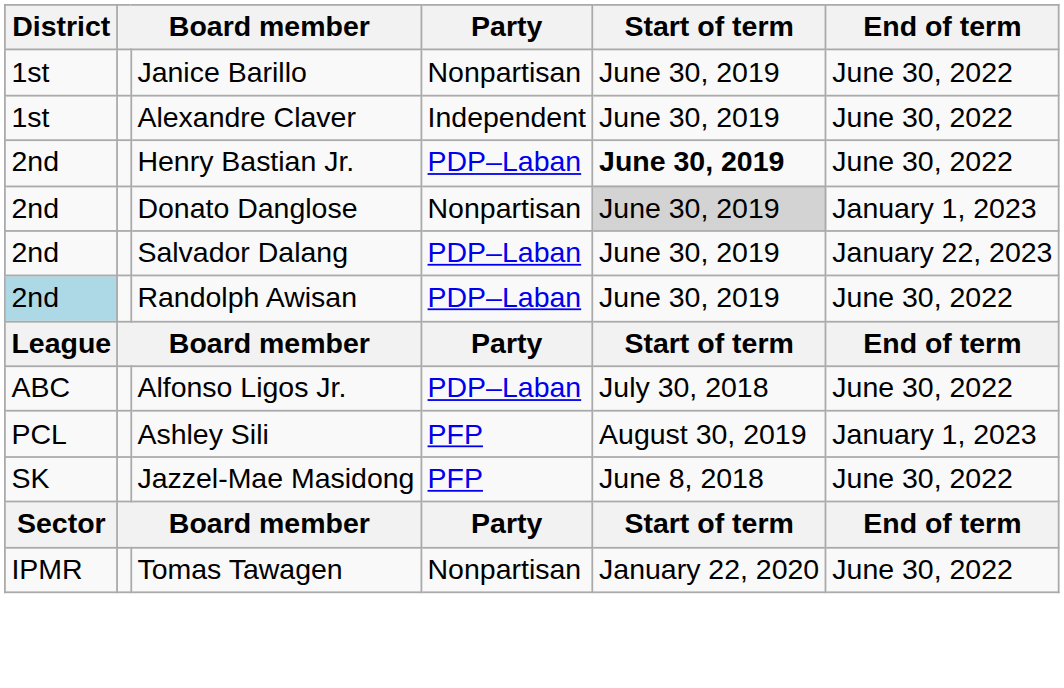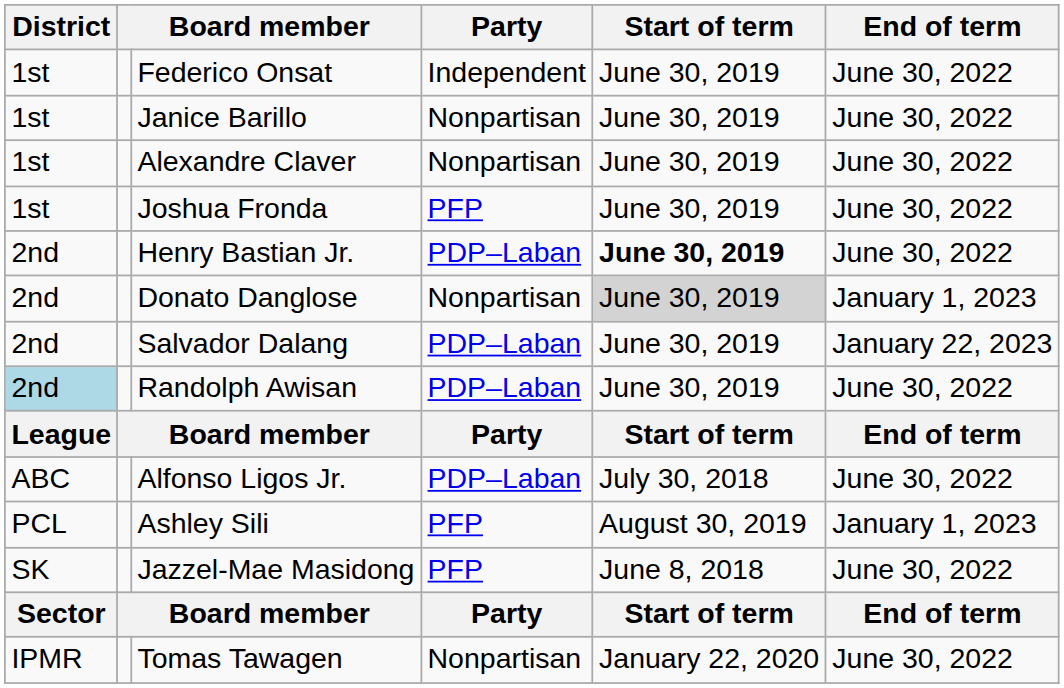+ row: 1st | Federico Onsat | Independent | June 30, 2019 | June 30, 2022
Alexandre Claver | Party: Independent -> Nonpartisan
+ row: 1st | Joshua Fronda | PFP | June 30, 2019 | June 30, 2022
